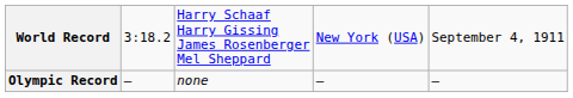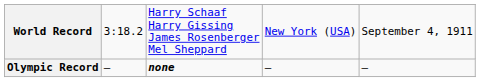Olympic Record | column 3: normal -> bold
